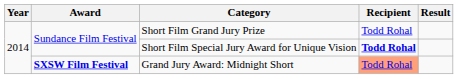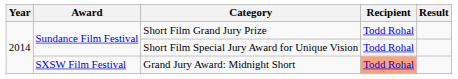Short Film Special Jury Award for Unique Vision | Recipient: bold -> normal
Grand Jury Award: Midnight Short | Award: bold -> normal
